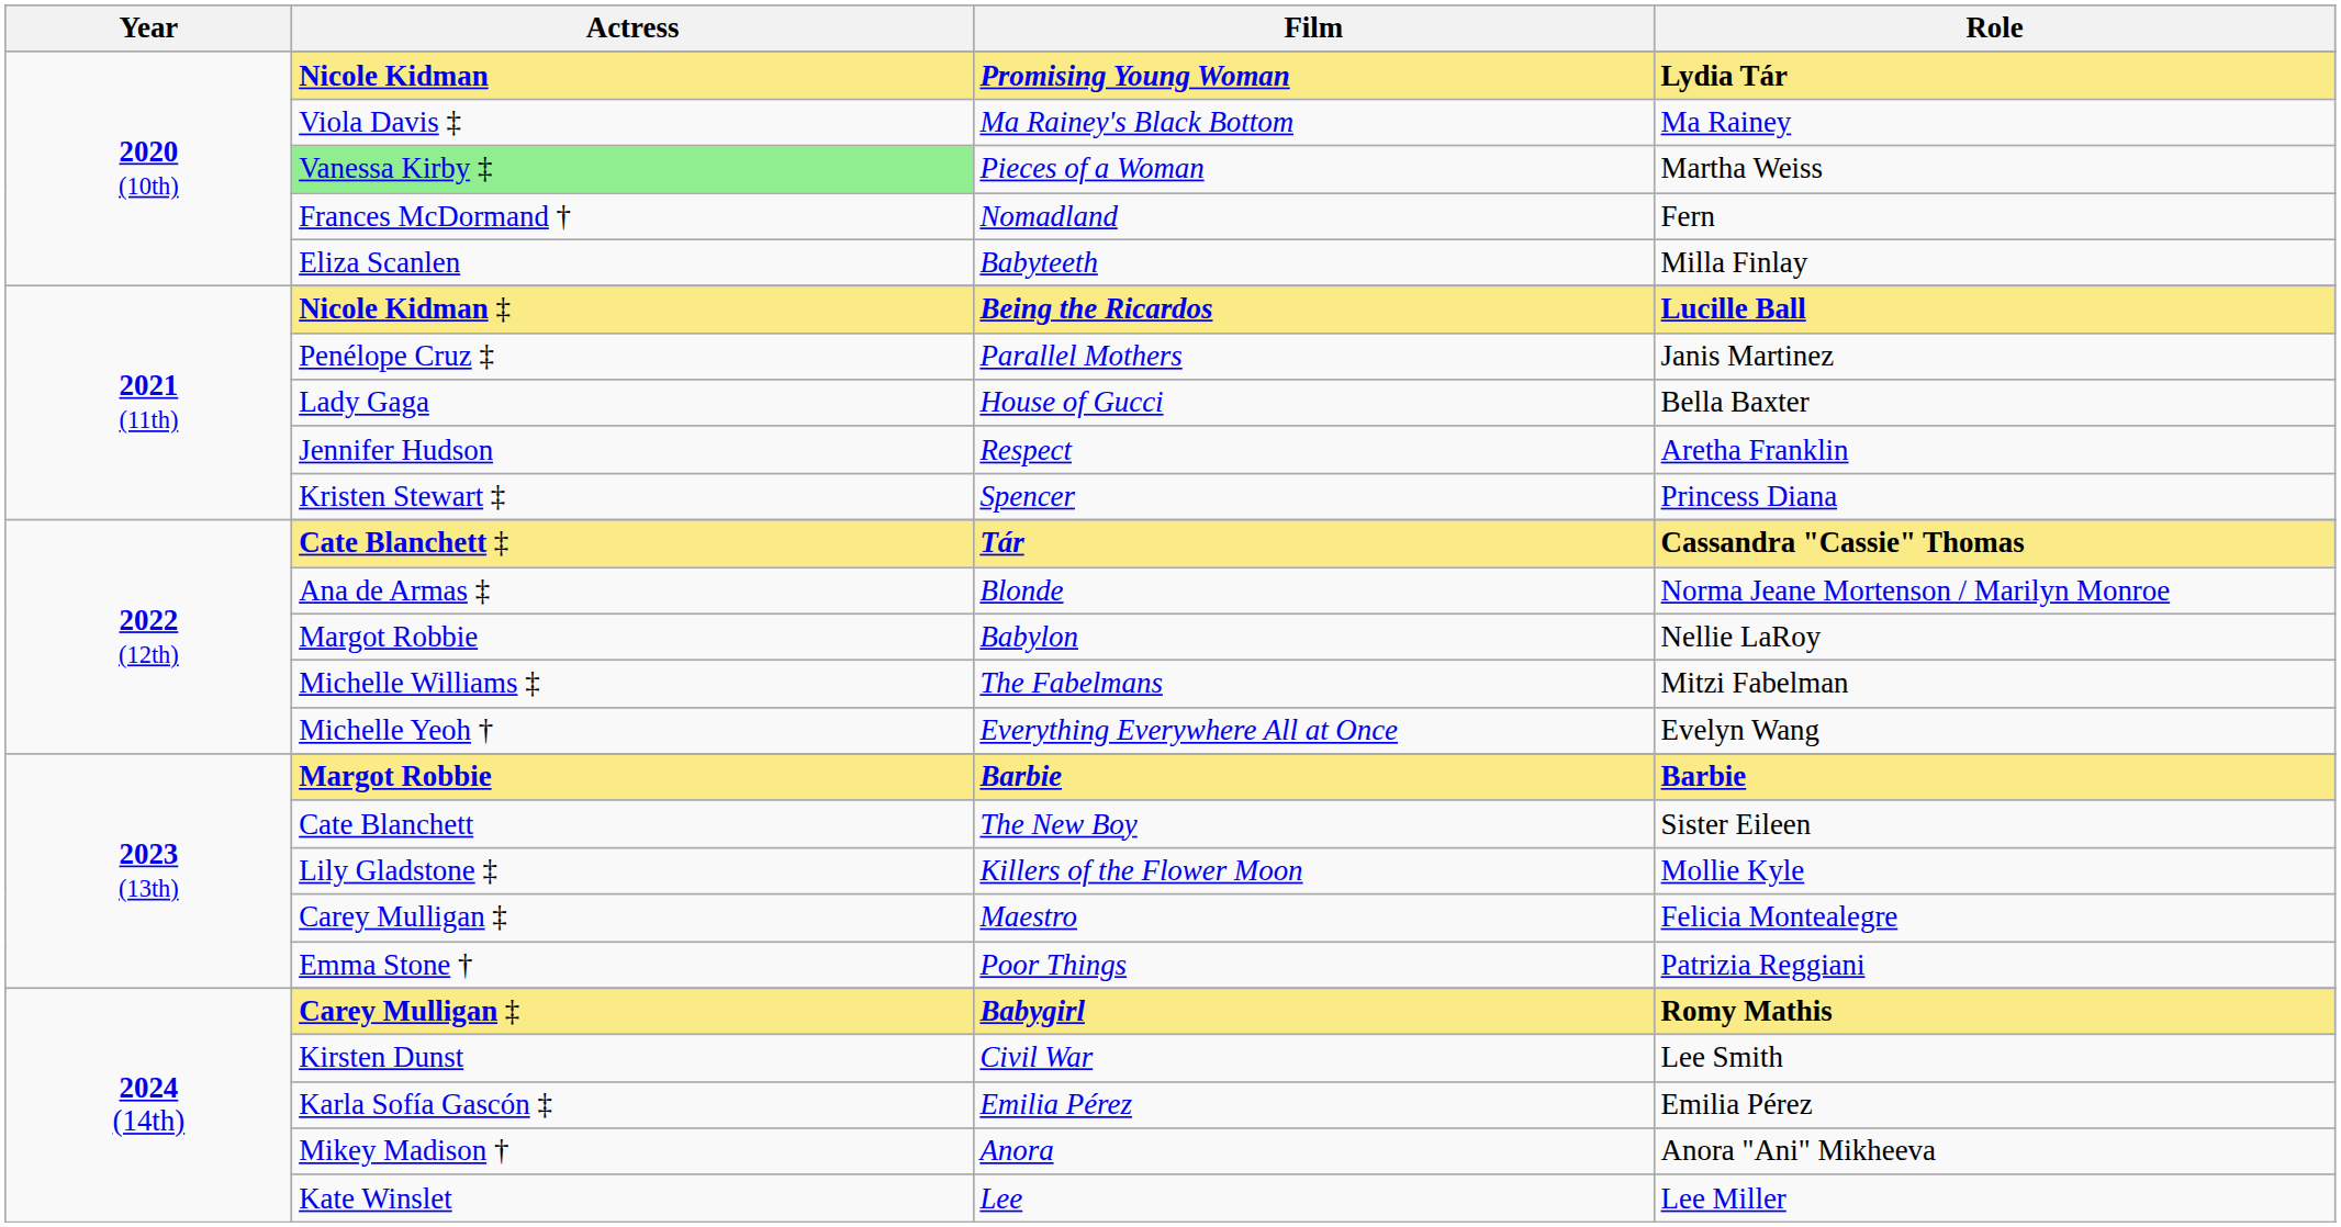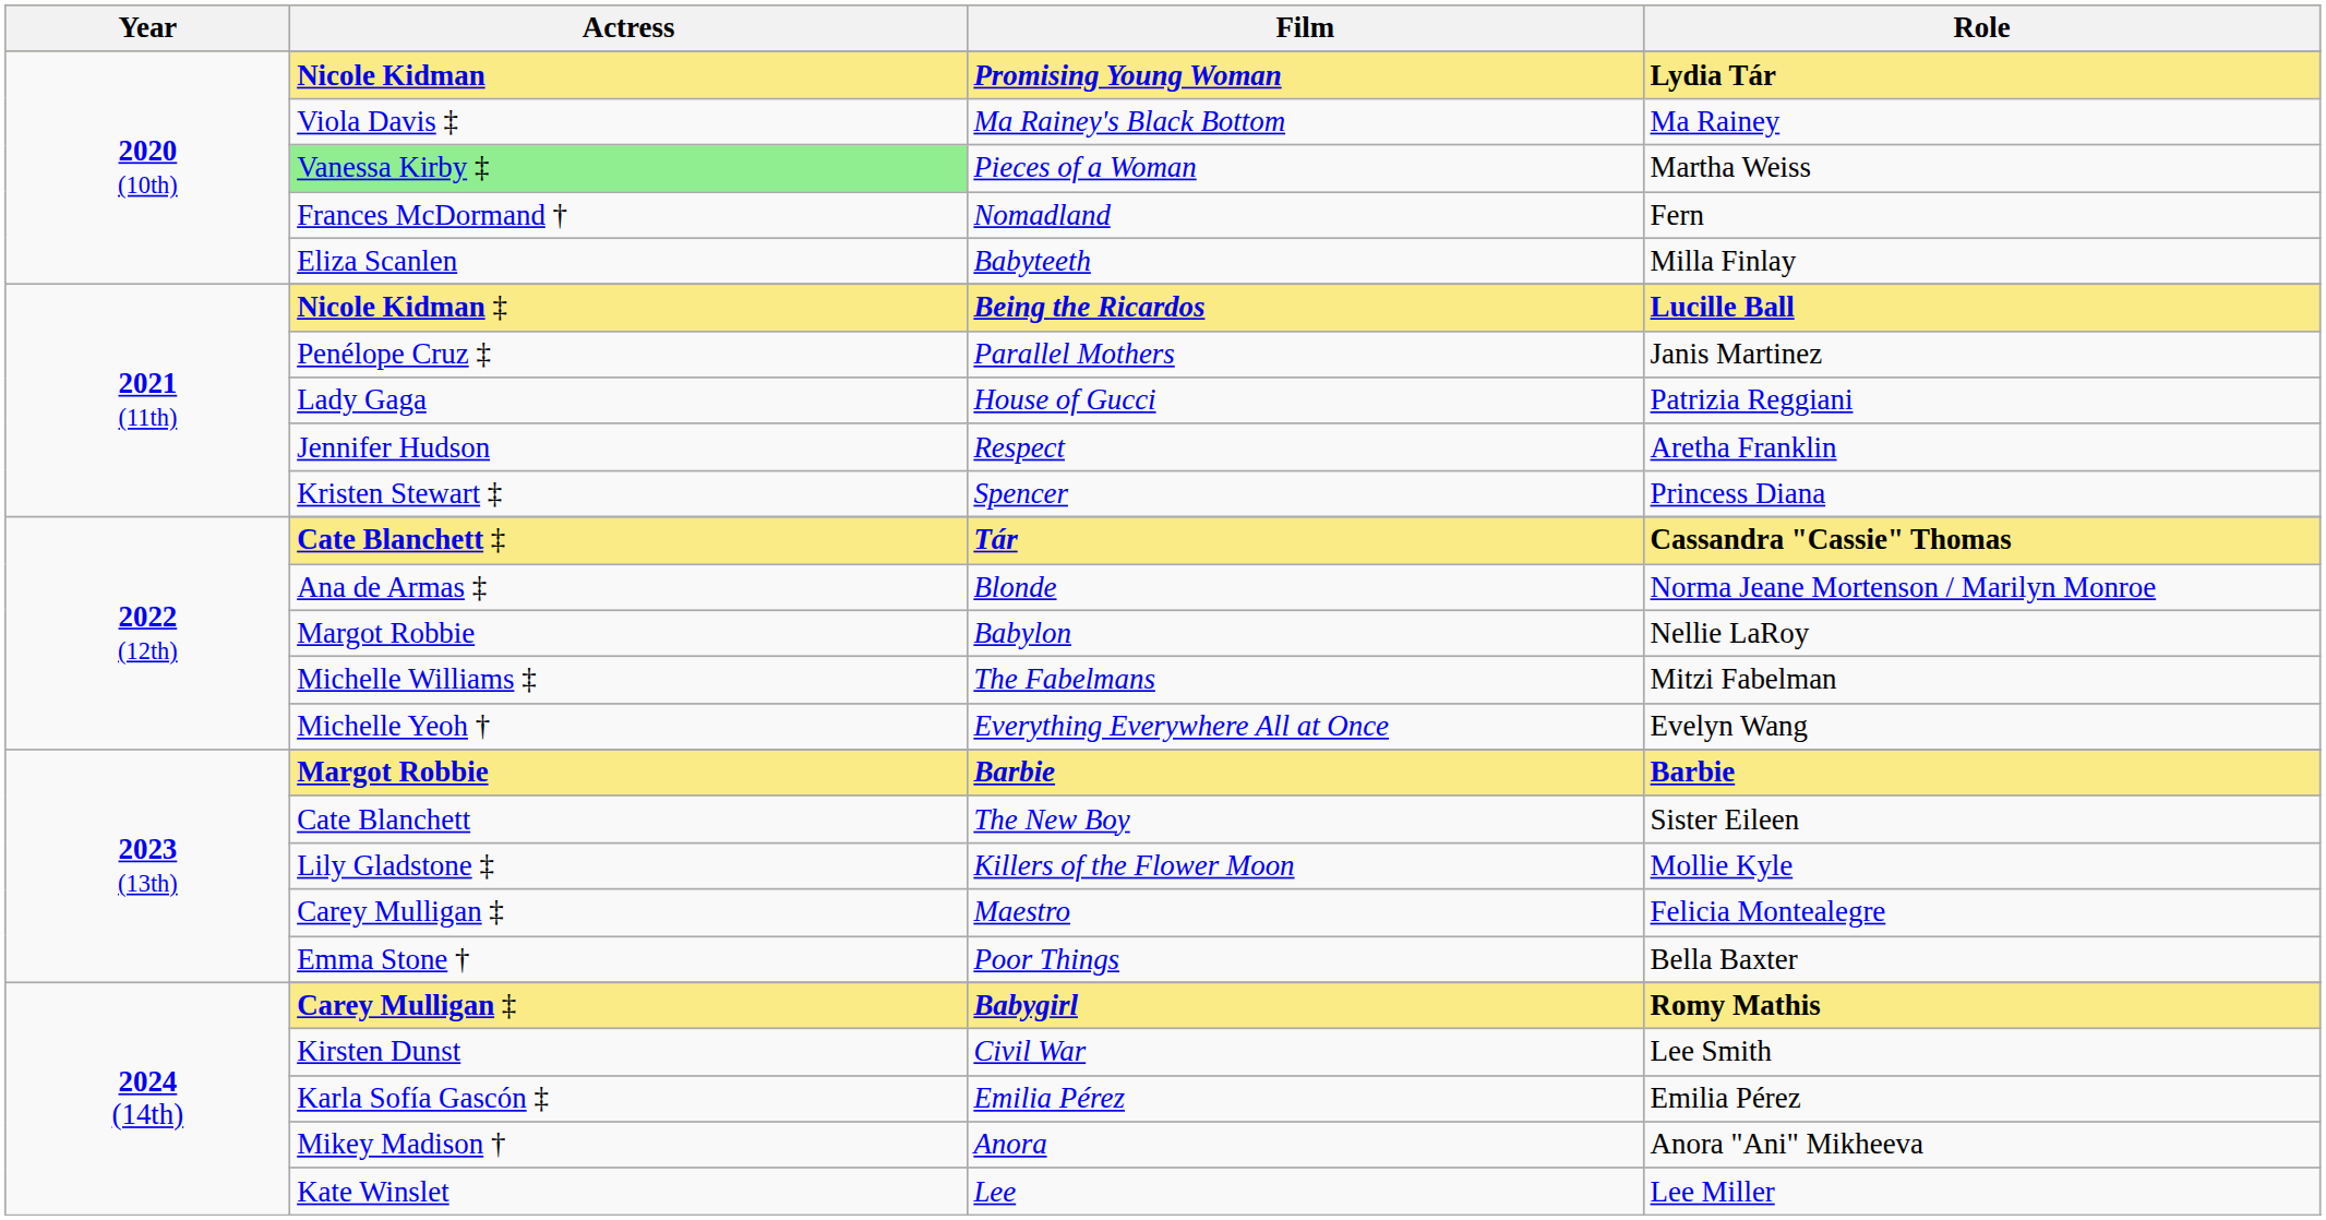House of Gucci | Role: Bella Baxter -> Patrizia Reggiani
Poor Things | Role: Patrizia Reggiani -> Bella Baxter
